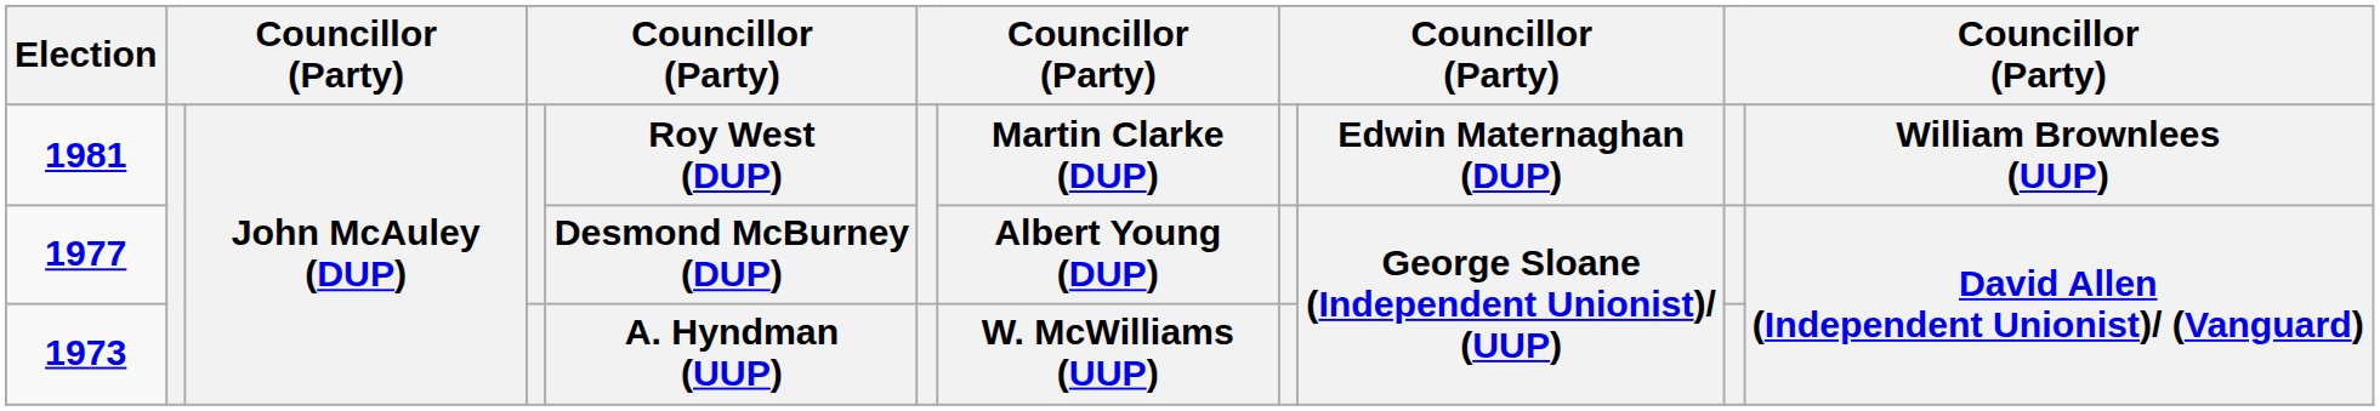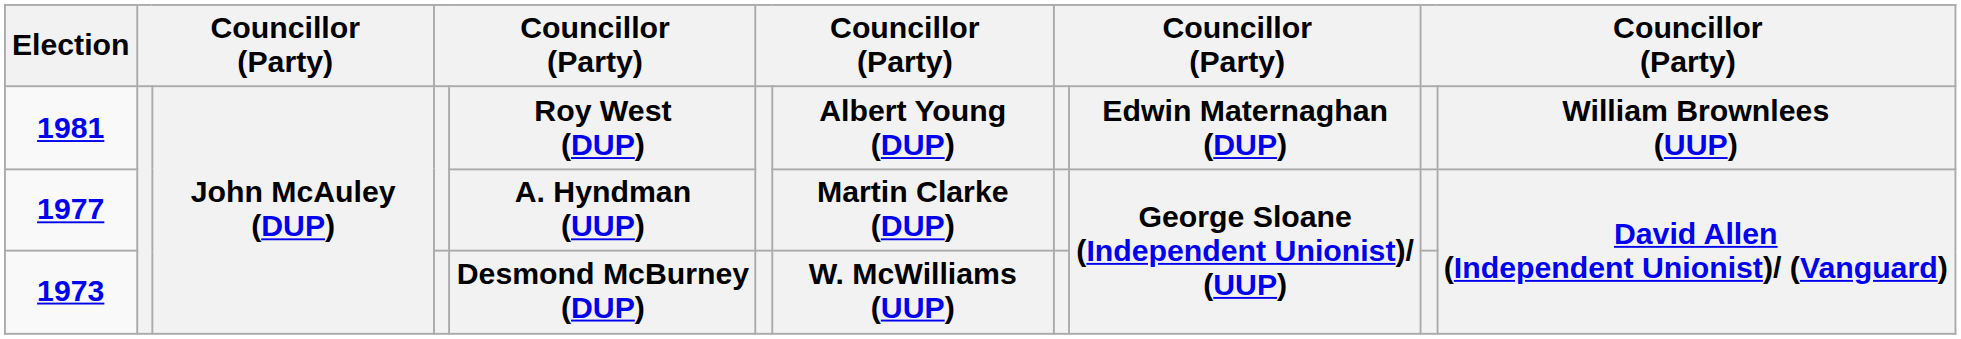1981 | column 7: Martin Clarke (DUP) -> Albert Young (DUP)
1977 | column 5: Desmond McBurney (DUP) -> A. Hyndman (UUP)
1977 | column 7: Albert Young (DUP) -> Martin Clarke (DUP)
1973 | column 5: A. Hyndman (UUP) -> Desmond McBurney (DUP)
